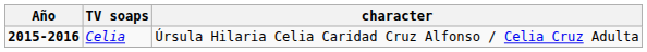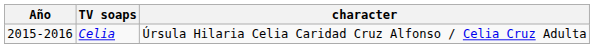Celia | Año: bold -> normal
